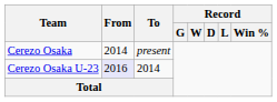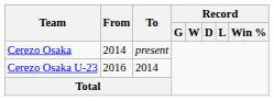Cerezo Osaka U-23 | From: lavender background -> no background
